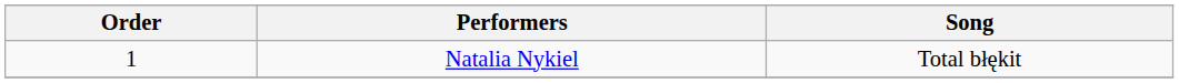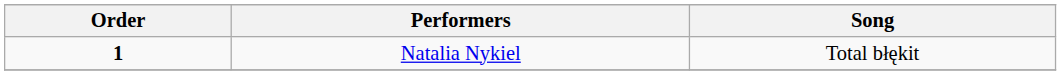row 2 | Order: normal -> bold
